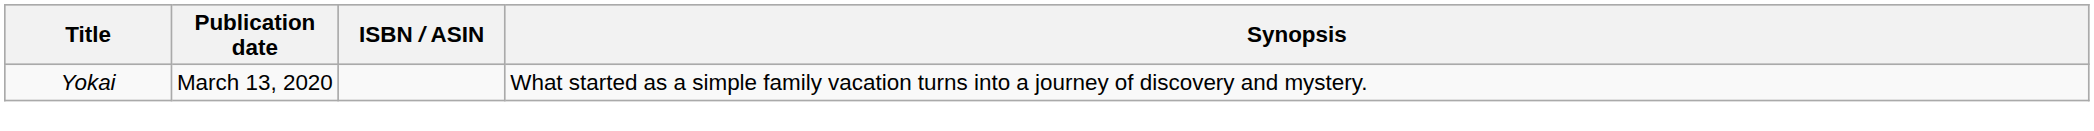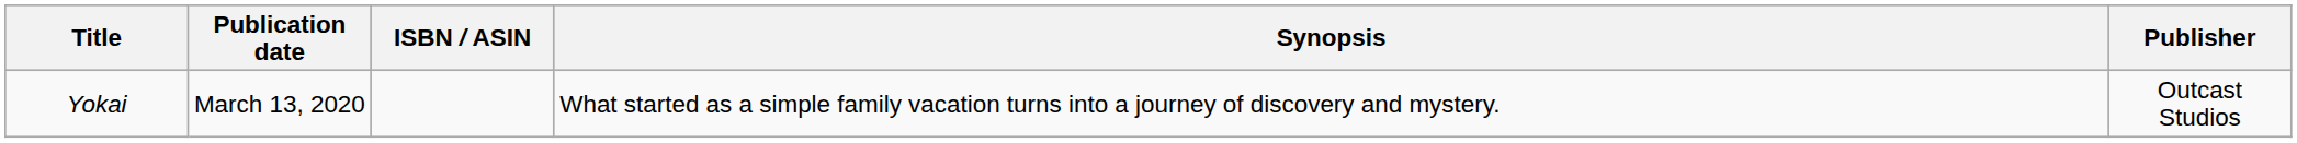+ column: Publisher | Outcast Studios
